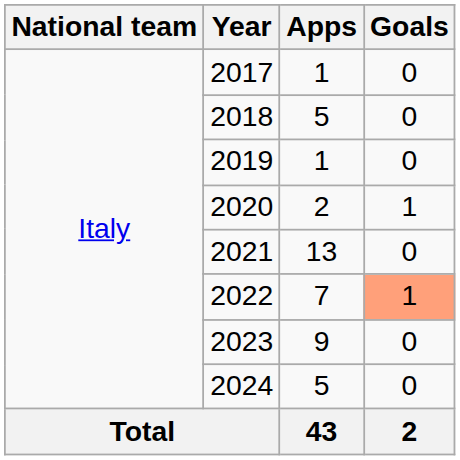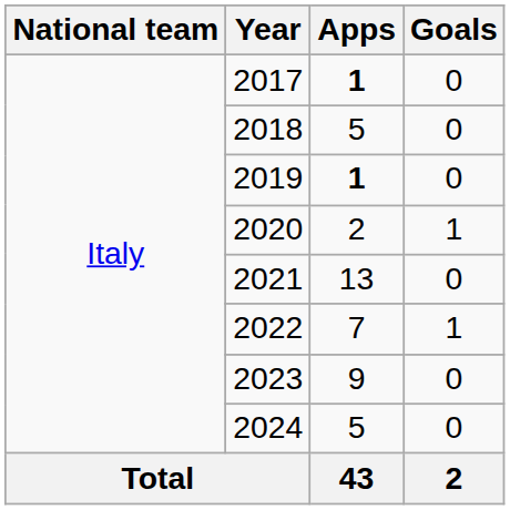2017 | Apps: normal -> bold
2019 | Apps: normal -> bold
2022 | Goals: lightsalmon background -> no background
